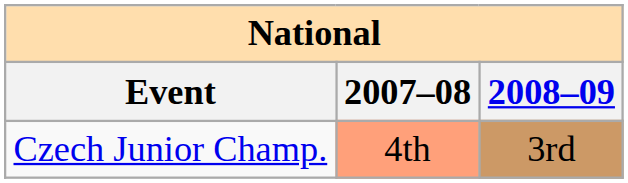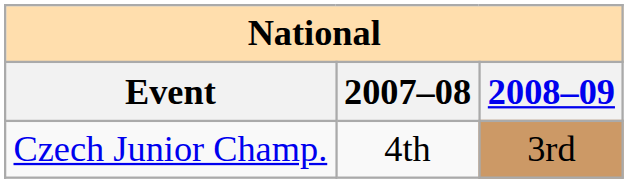Czech Junior Champ. | 2007–08: lightsalmon background -> no background
